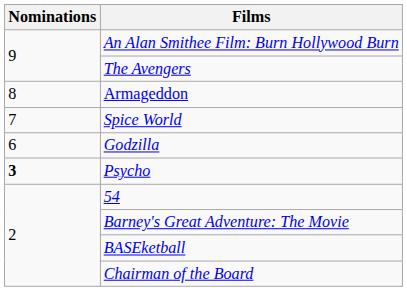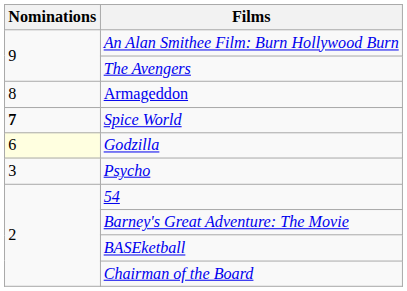Spice World | Nominations: normal -> bold
Godzilla | Nominations: no background -> lightyellow background
Psycho | Nominations: bold -> normal
